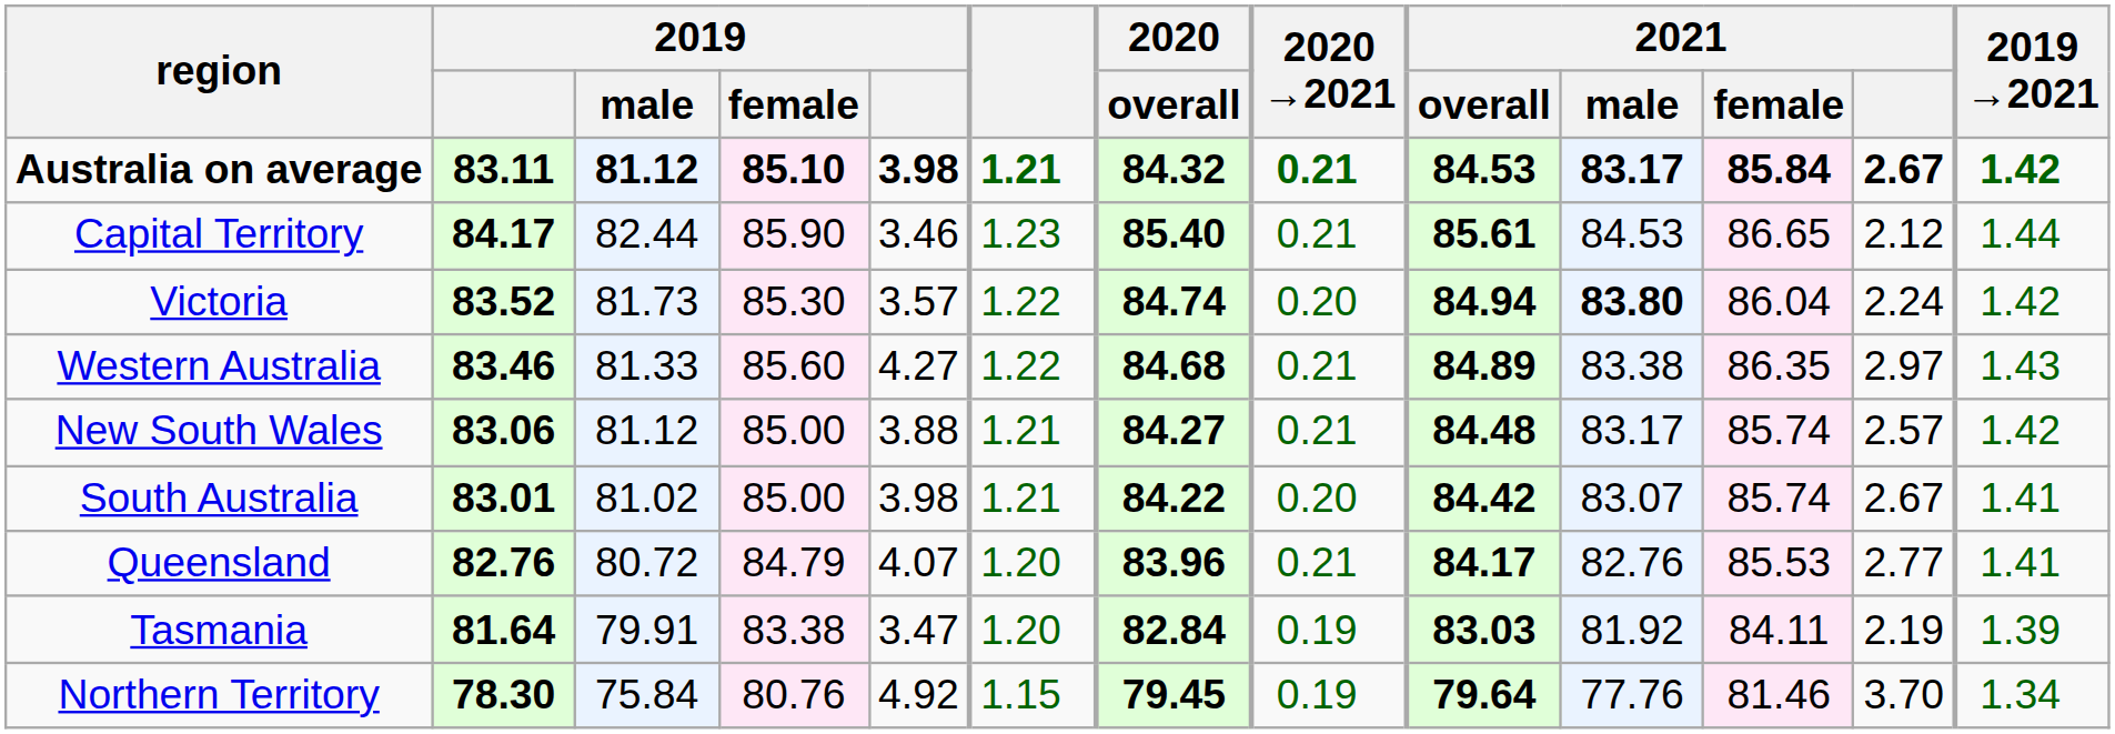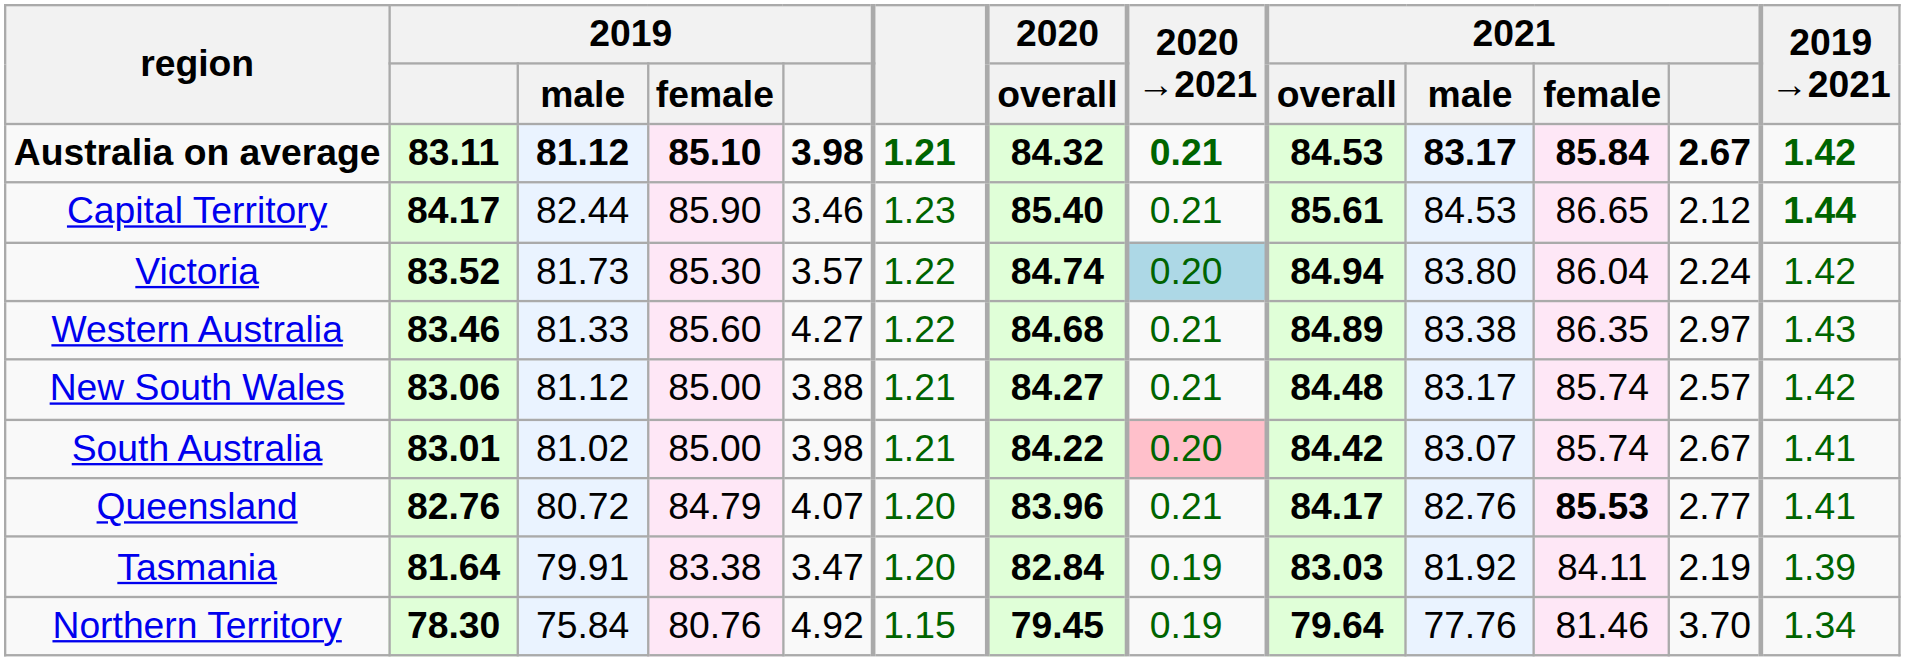Capital Territory | 2019 →2021: normal -> bold
Victoria | 2020 →2021: no background -> lightblue background
Victoria | 2021 / male: bold -> normal
South Australia | 2020 →2021: no background -> pink background
Queensland | 2021 / female: normal -> bold
